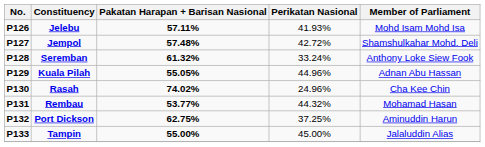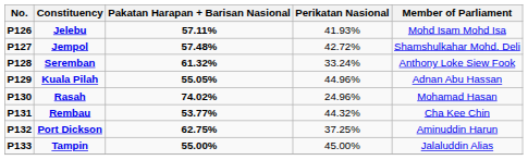Rasah | Member of Parliament: Cha Kee Chin -> Mohamad Hasan
Rembau | Member of Parliament: Mohamad Hasan -> Cha Kee Chin
